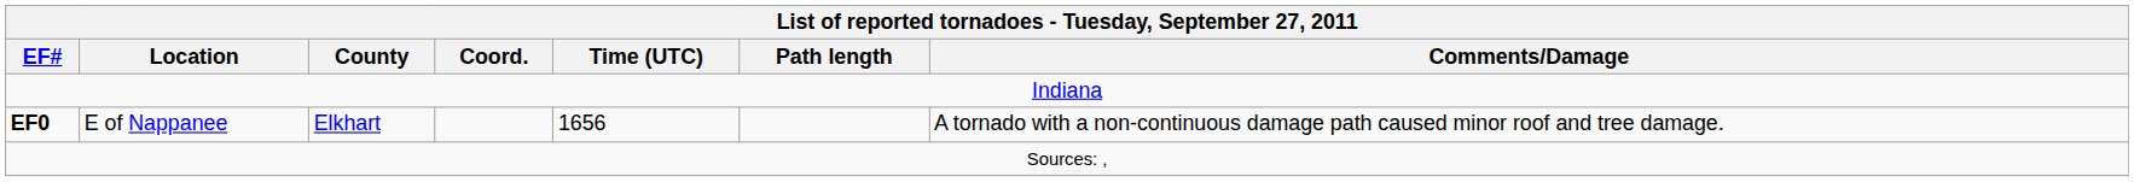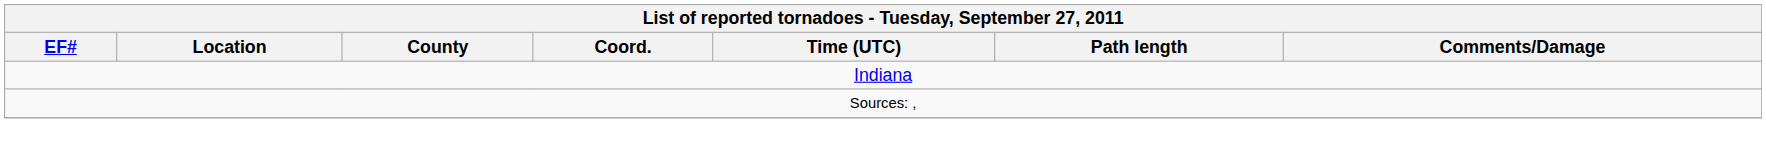- row: EF0 | E of Nappanee | Elkhart | 1656 | A tornado with a non-continuous damage path caused minor roof and tree damage.
